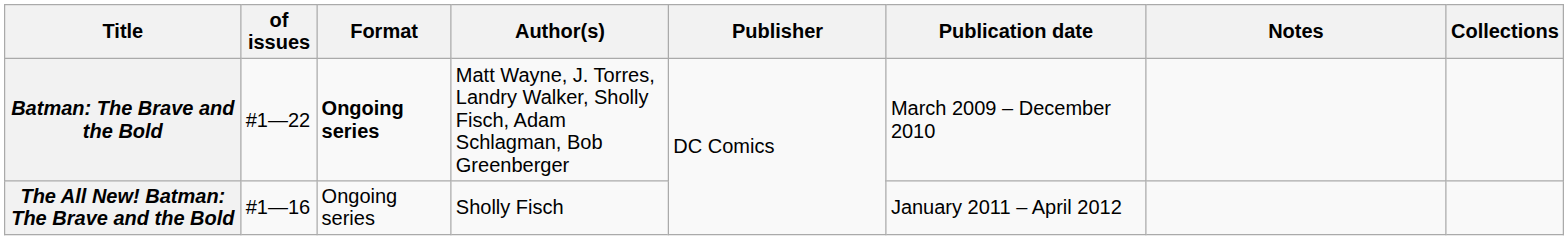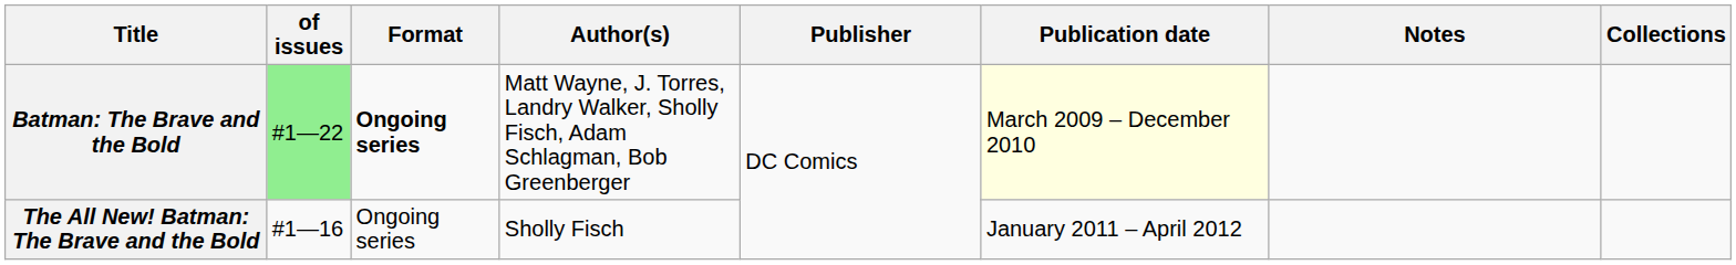Batman: The Brave and the Bold | of issues: no background -> lightgreen background
Batman: The Brave and the Bold | Publication date: no background -> lightyellow background
